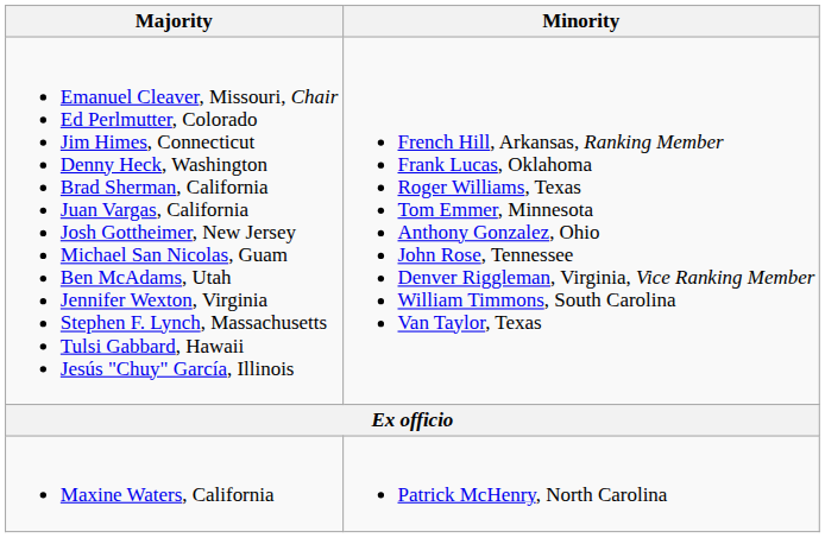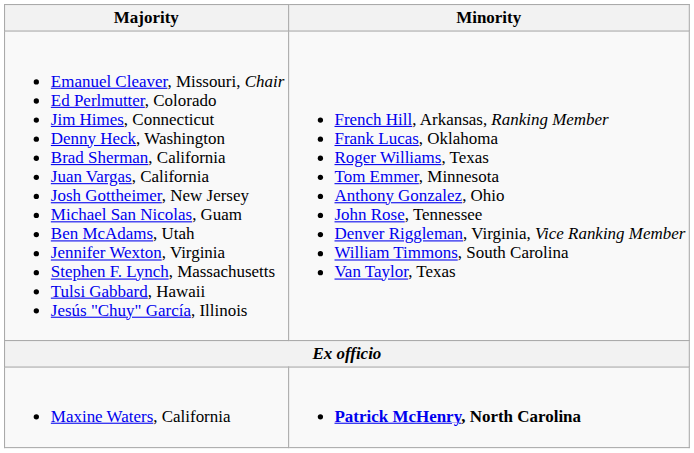Maxine Waters, California | Minority: normal -> bold
